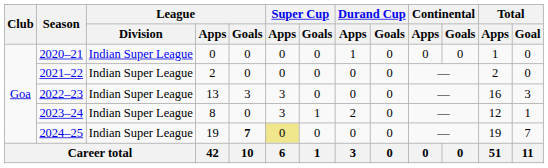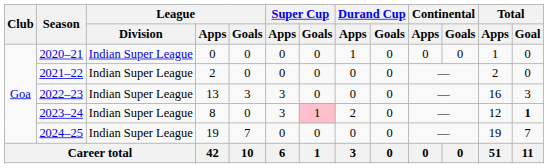2023–24 | Super Cup / Goals: no background -> pink background
2023–24 | Total / Goal: normal -> bold
2024–25 | League / Goals: bold -> normal
2024–25 | Super Cup / Apps: khaki background -> no background
